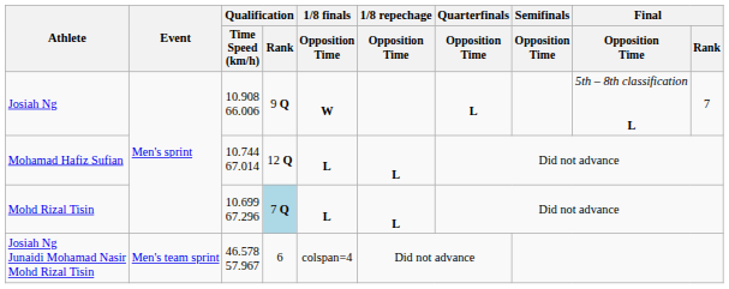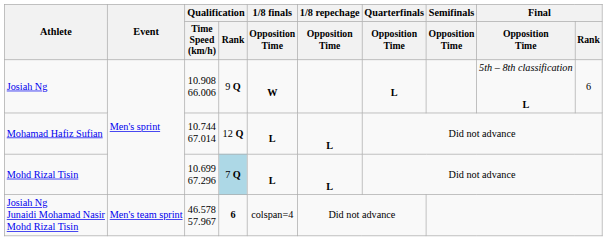Josiah Ng | Final / Rank: 7 -> 6
Josiah Ng Junaidi Mohamad Nasir Mohd Rizal Tisin | Qualification / Rank: normal -> bold
